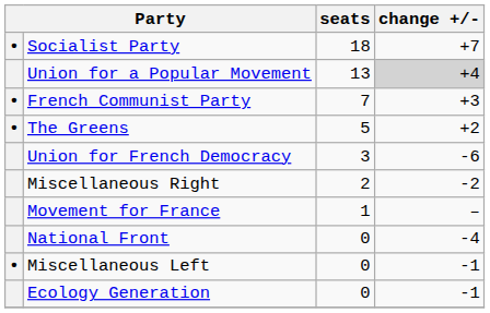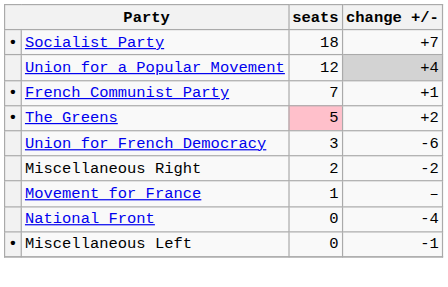Union for a Popular Movement | seats: 13 -> 12
French Communist Party | change +/-: +3 -> +1
The Greens | seats: no background -> pink background
- row: Ecology Generation | 0 | -1
